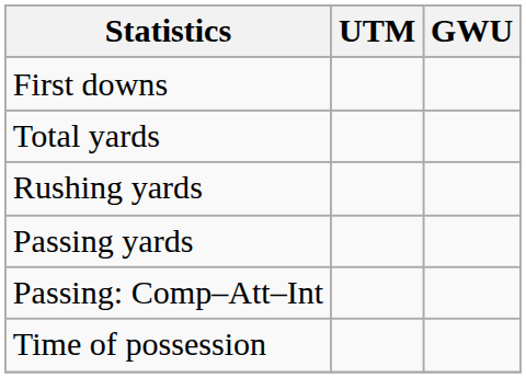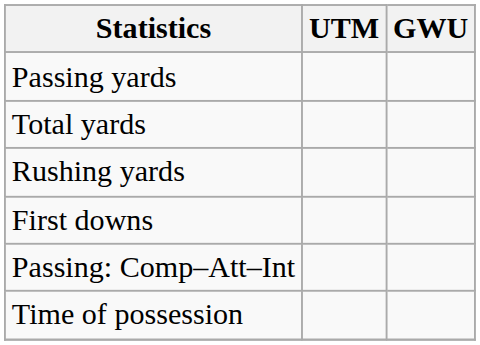rows swapped: First downs <-> Passing yards
